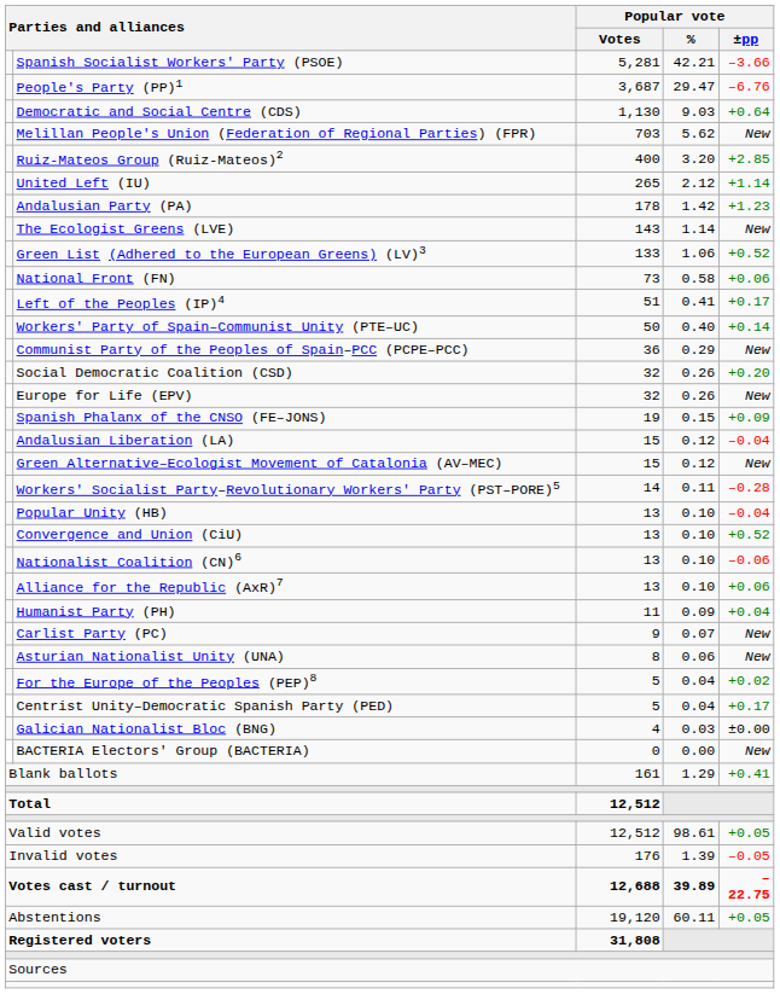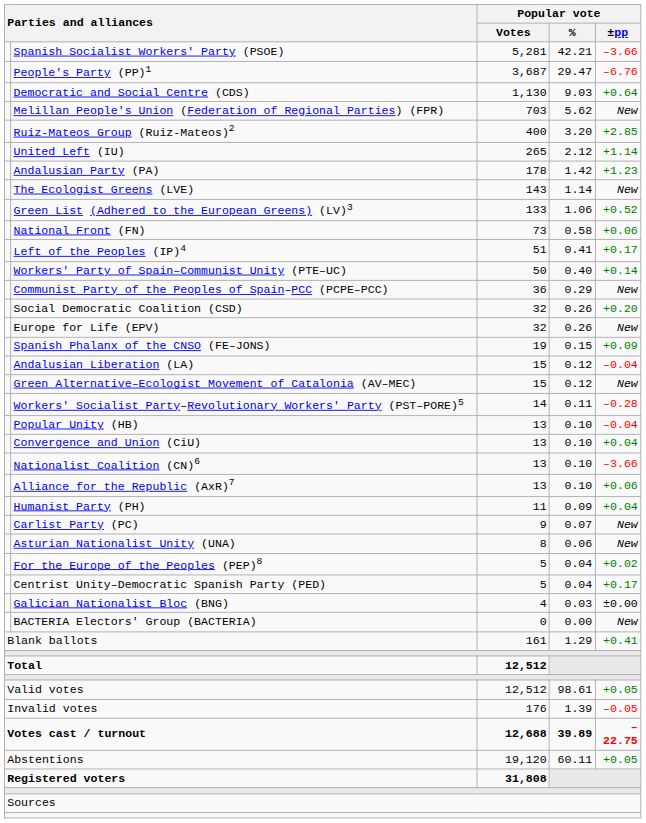Convergence and Union (CiU) | Popular vote / ±pp: +0.52 -> +0.04
Nationalist Coalition (CN)6 | Popular vote / ±pp: –0.06 -> –3.66
